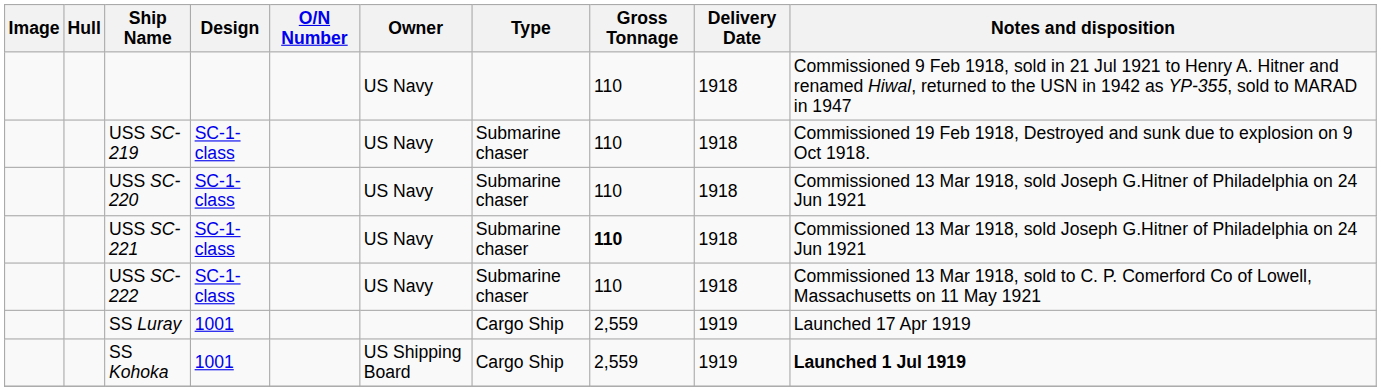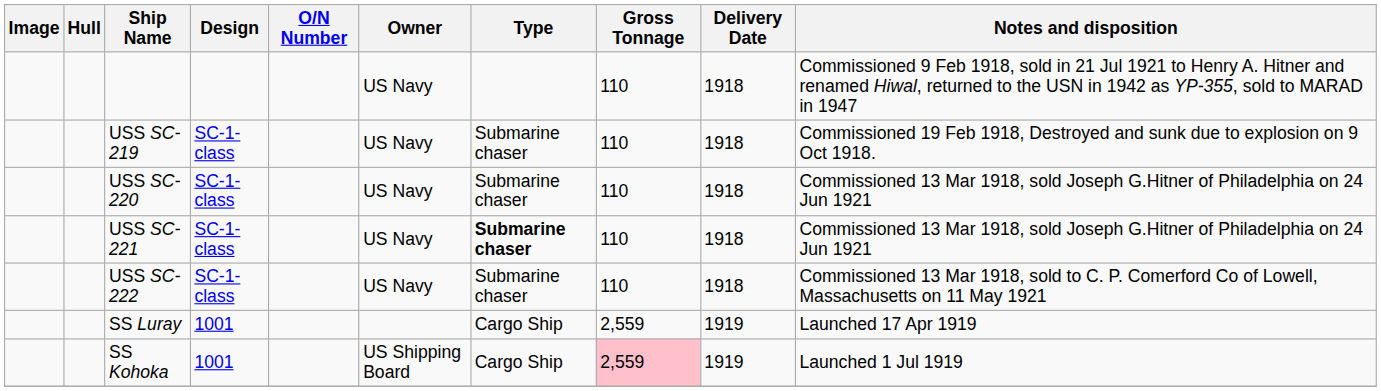USS SC-221 | Type: normal -> bold
USS SC-221 | Gross Tonnage: bold -> normal
SS Kohoka | Gross Tonnage: no background -> pink background
SS Kohoka | Notes and disposition: bold -> normal
